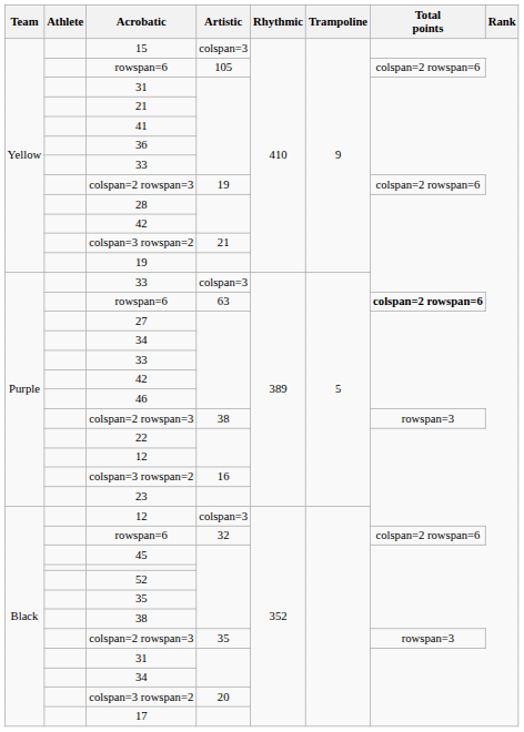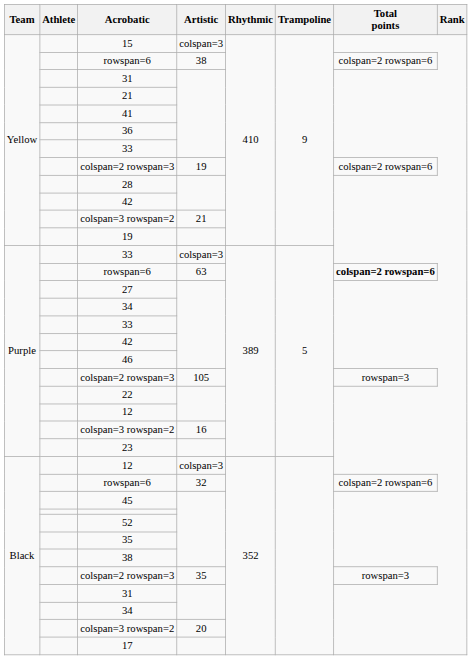Yellow / rowspan=6 | Artistic: 105 -> 38
Purple / colspan=2 rowspan=3 | Artistic: 38 -> 105
